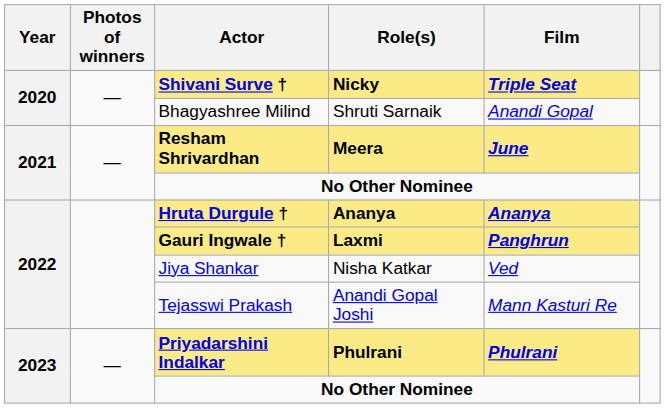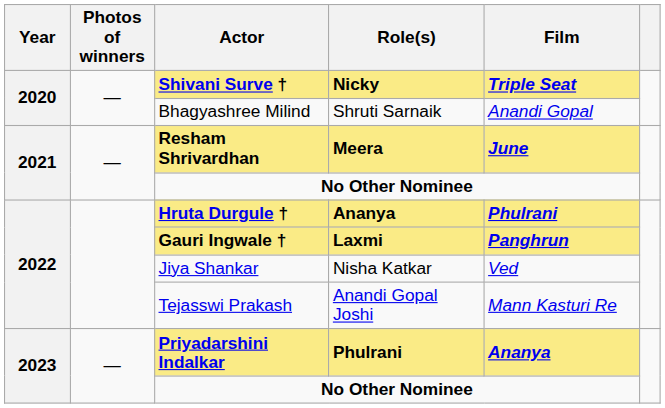Hruta Durgule † | Film: Ananya -> Phulrani
Priyadarshini Indalkar | Film: Phulrani -> Ananya
